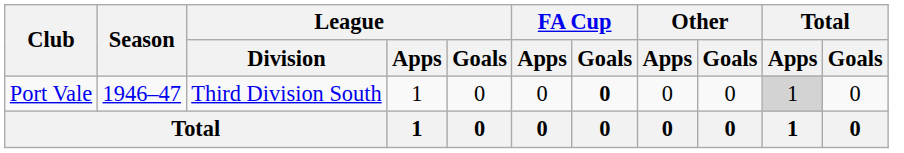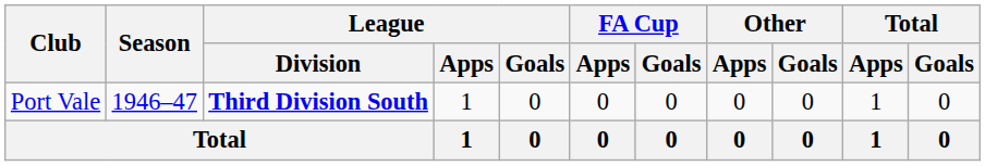Port Vale | League / Division: normal -> bold
Port Vale | FA Cup / Goals: bold -> normal
Port Vale | Total / Apps: lightgrey background -> no background
